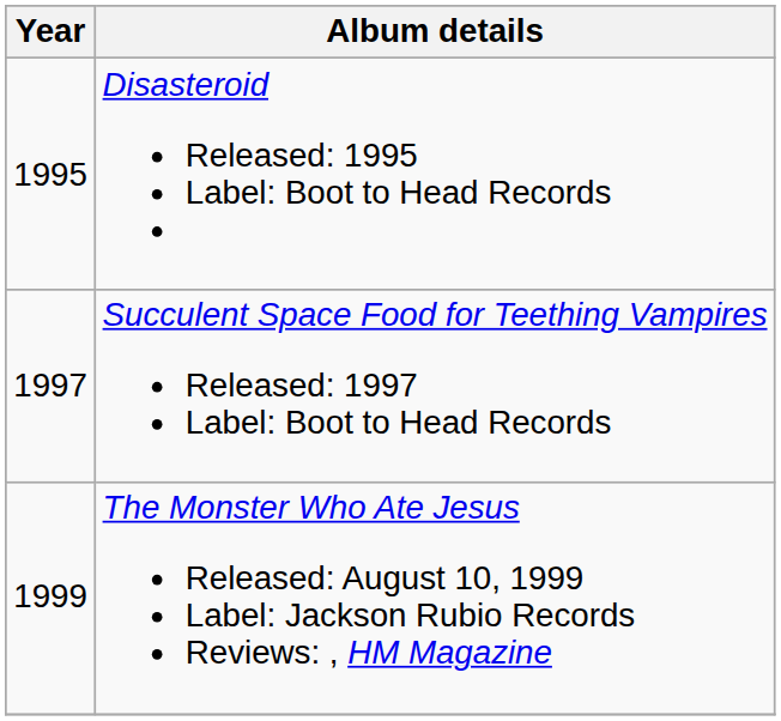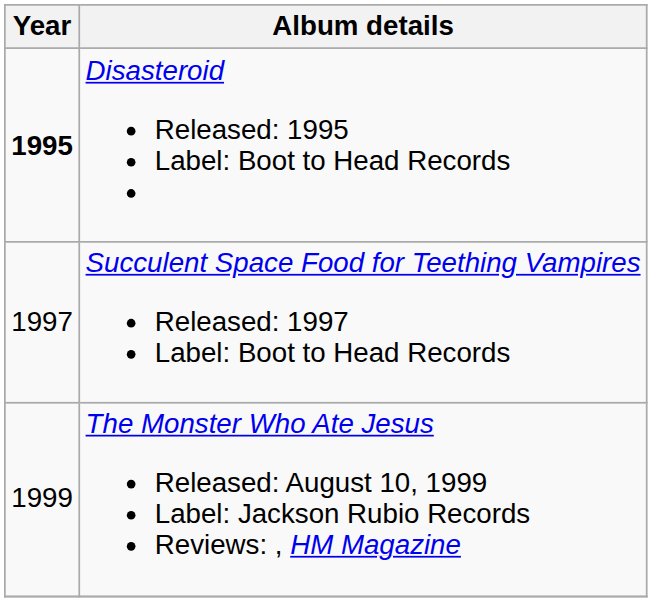Disasteroid Released: 1995 Label: Boot to Head Records | Year: normal -> bold
